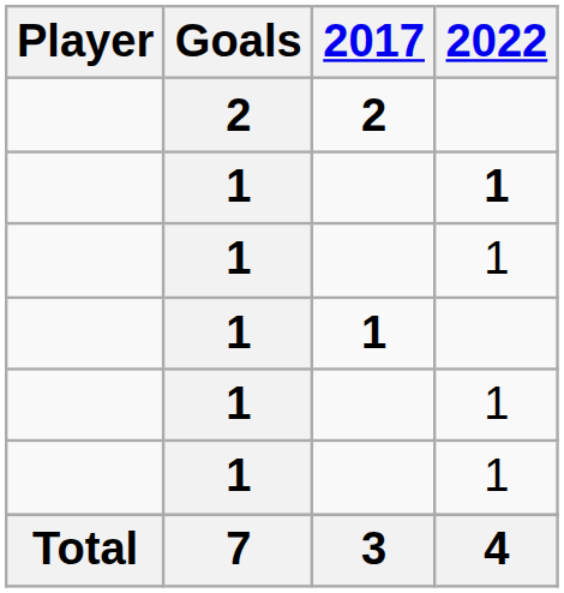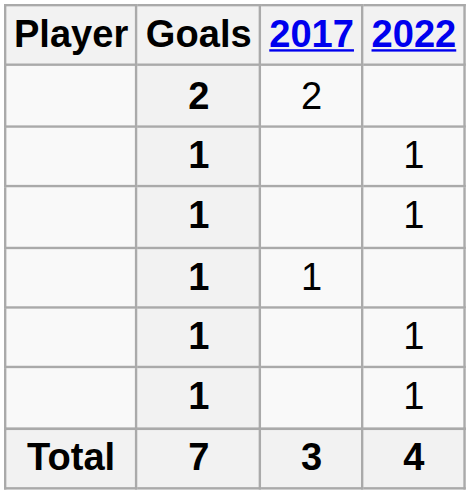row 2 | 2017: bold -> normal
row 3 | 2022: bold -> normal
row 5 | 2017: bold -> normal
